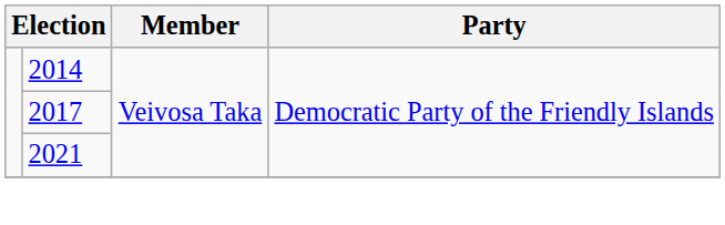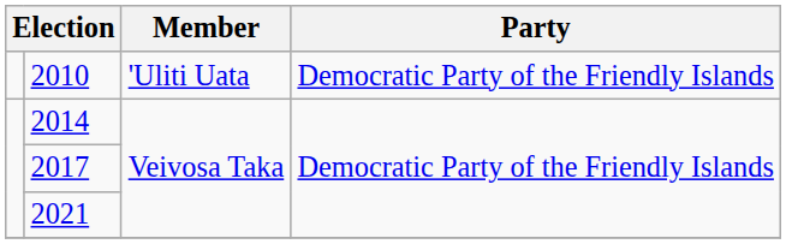+ row: 2010 | 'Uliti Uata | Democratic Party of the Friendly Islands
